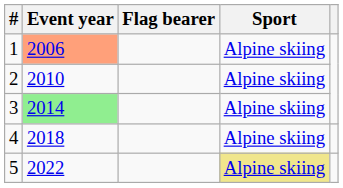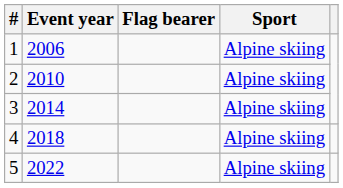1 | Event year: lightsalmon background -> no background
3 | Event year: lightgreen background -> no background
5 | Sport: khaki background -> no background
